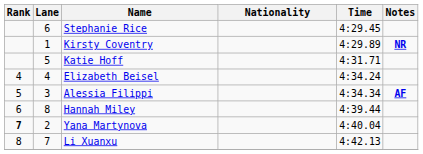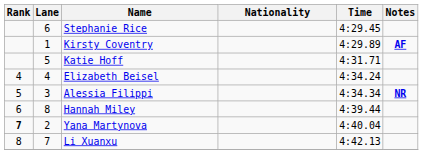Kirsty Coventry | Notes: NR -> AF
Alessia Filippi | Notes: AF -> NR
